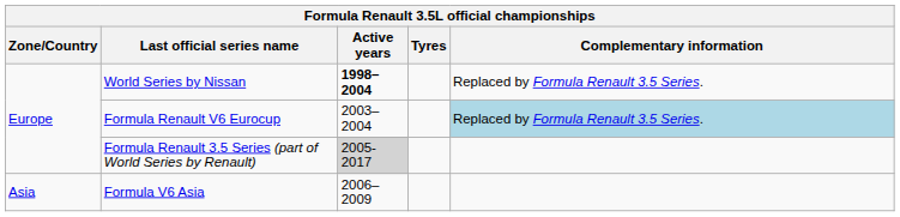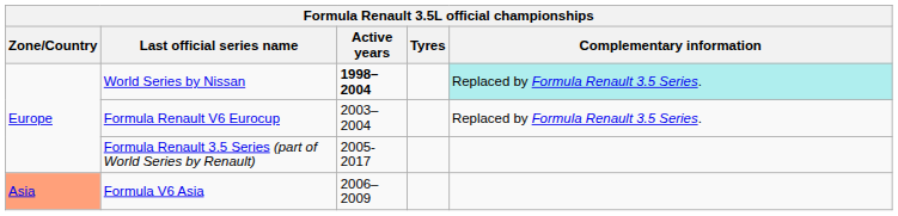World Series by Nissan | Complementary information: no background -> paleturquoise background
Formula Renault V6 Eurocup | Complementary information: lightblue background -> no background
Formula Renault 3.5 Series (part of World Series by Renault) | Active years: lightgrey background -> no background
Formula V6 Asia | Zone/Country: no background -> lightsalmon background
